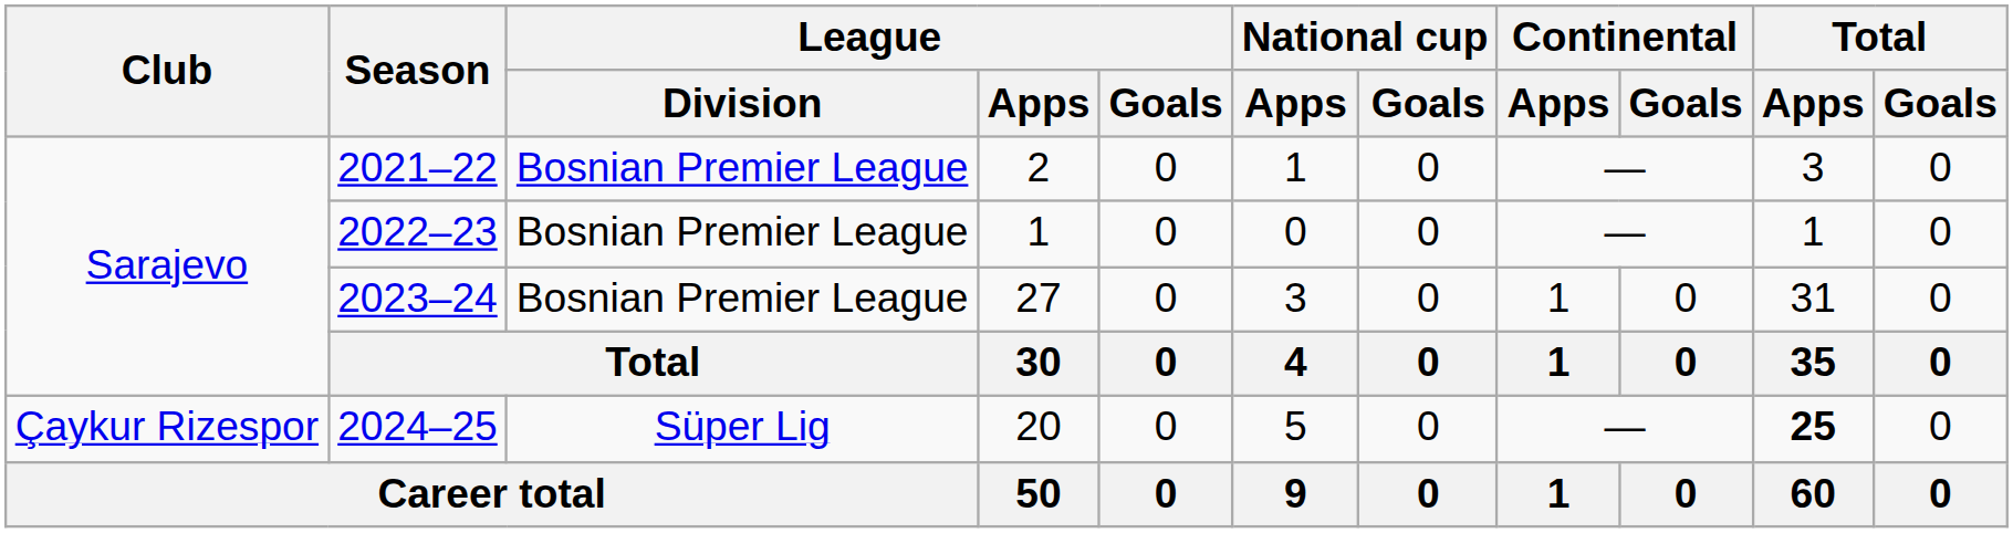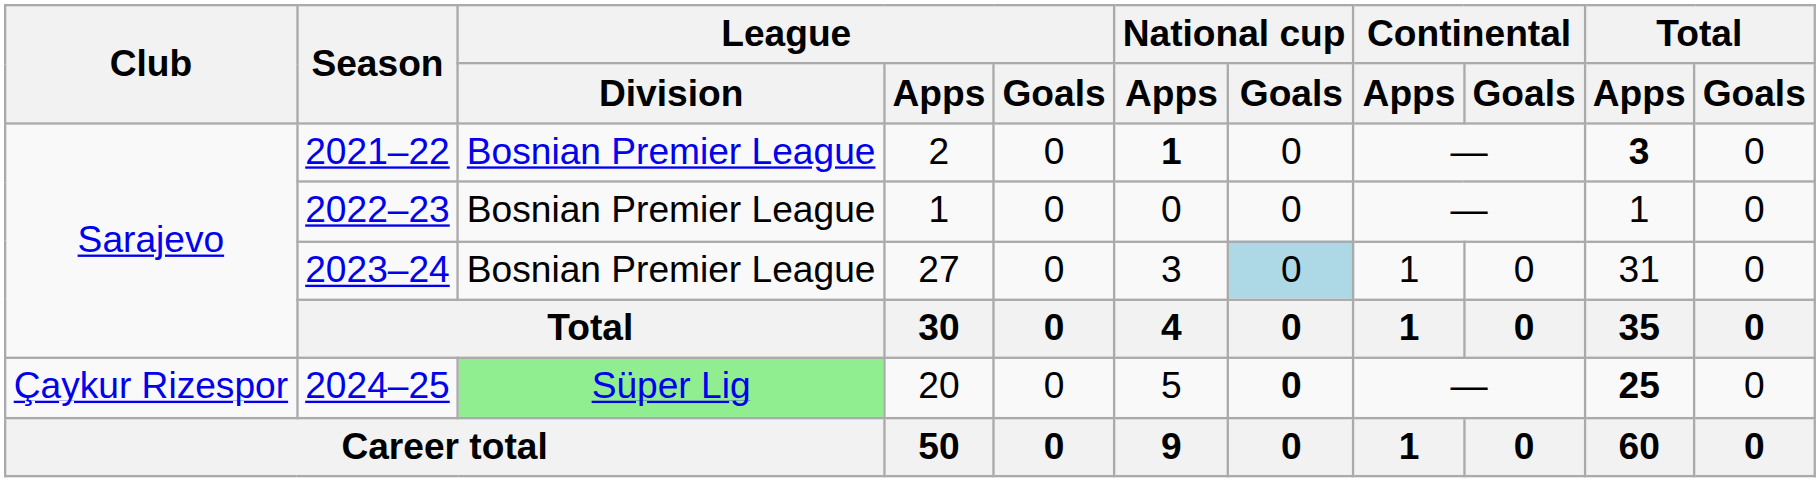2021–22 | National cup / Apps: normal -> bold
2021–22 | Total / Apps: normal -> bold
2023–24 | National cup / Goals: no background -> lightblue background
2024–25 | League / Division: no background -> lightgreen background
2024–25 | National cup / Goals: normal -> bold
